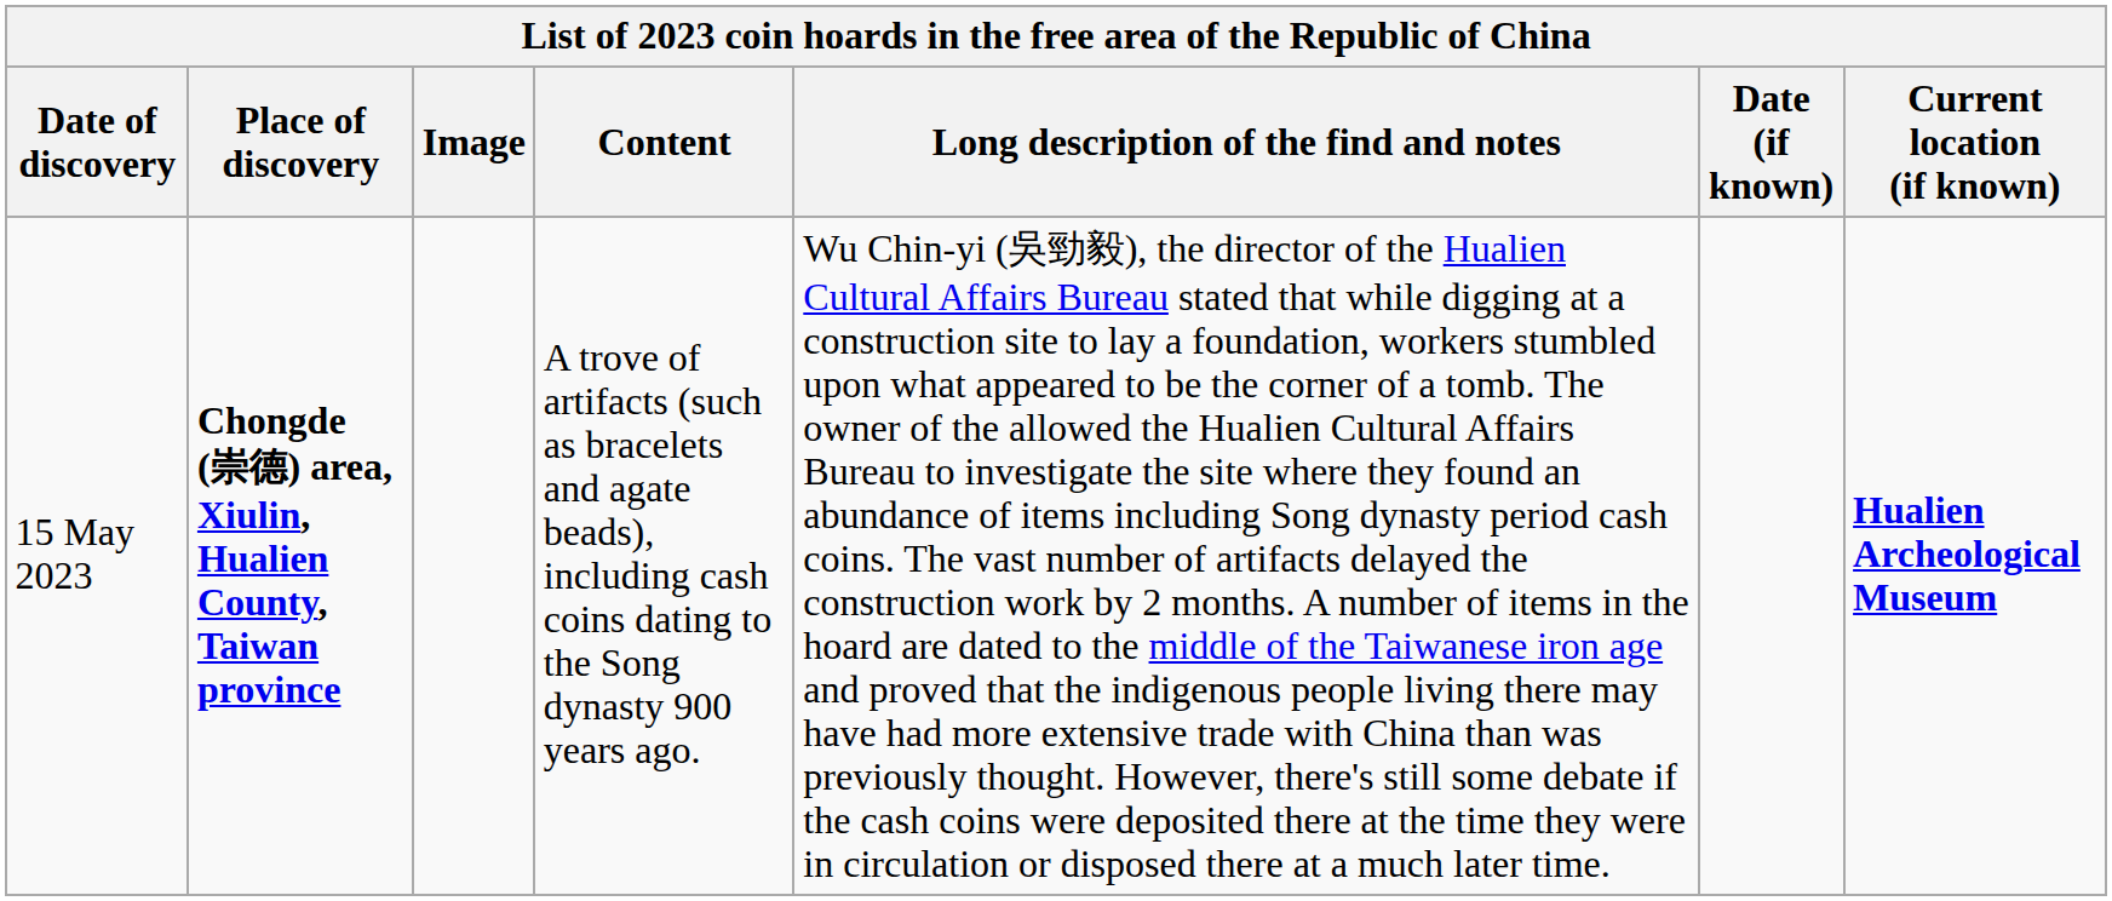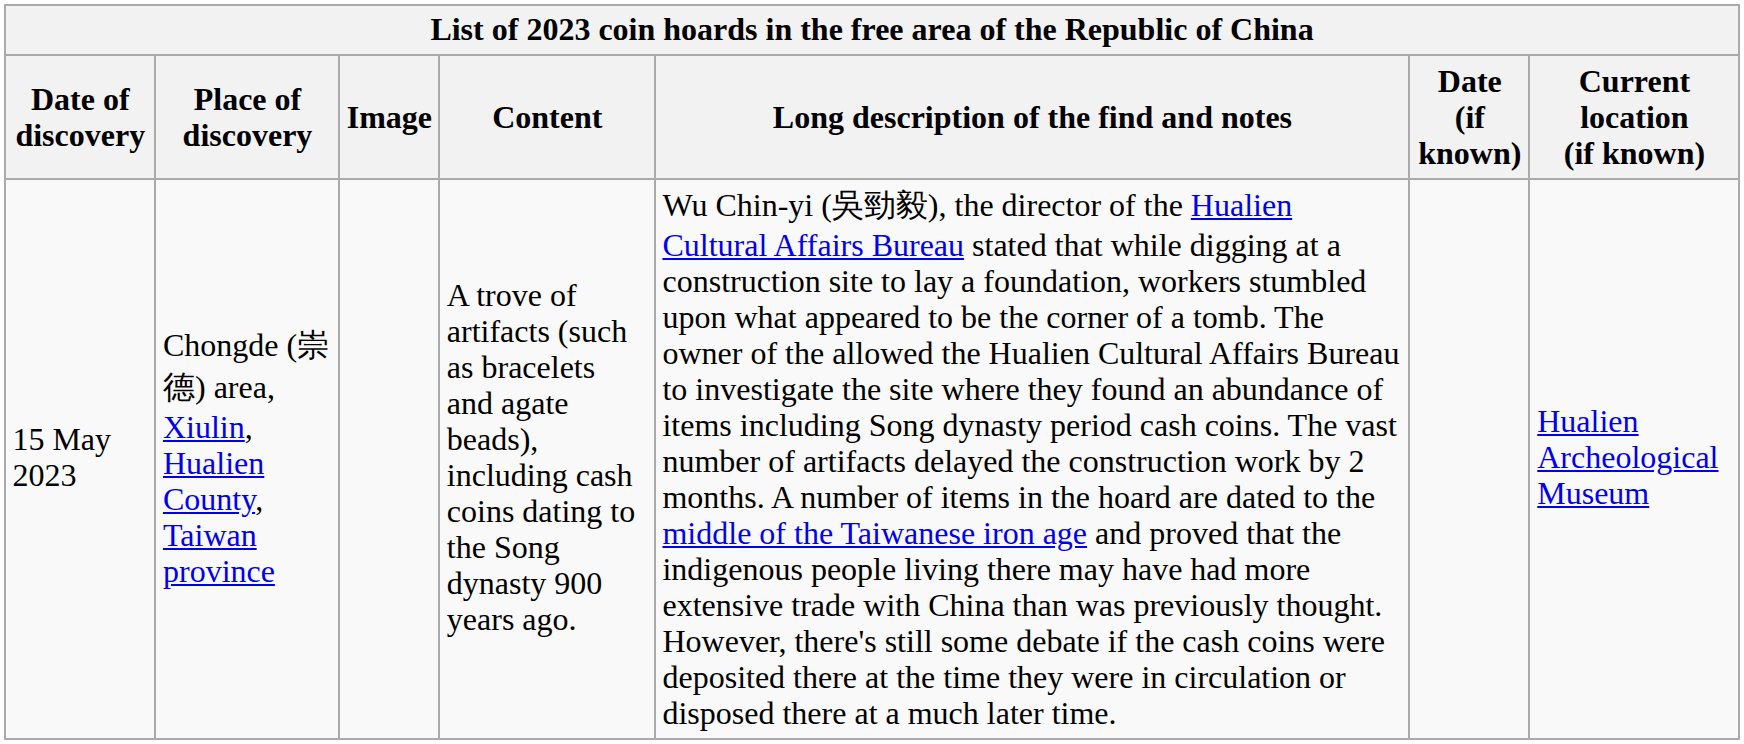15 May 2023 | Place of discovery: bold -> normal
15 May 2023 | Current location (if known): bold -> normal
